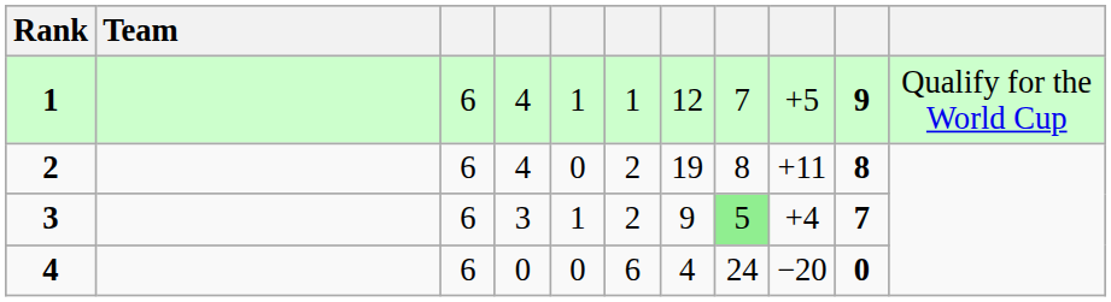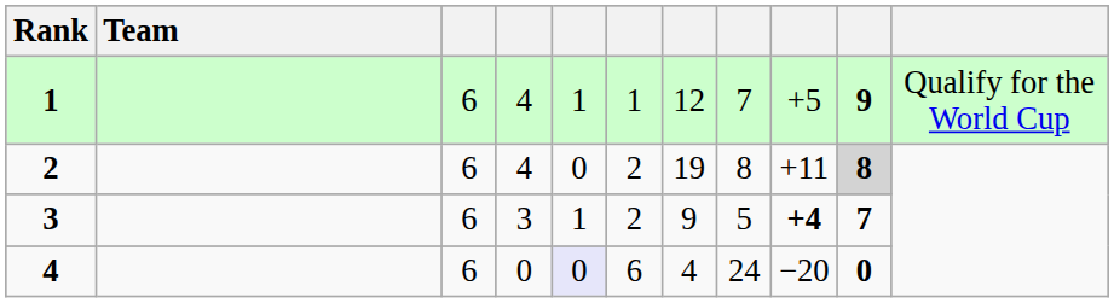row 3 | column 10: no background -> lightgrey background
row 4 | column 8: lightgreen background -> no background
row 4 | column 9: normal -> bold
row 5 | column 5: no background -> lavender background
